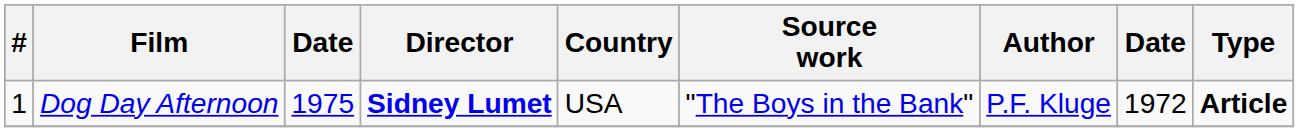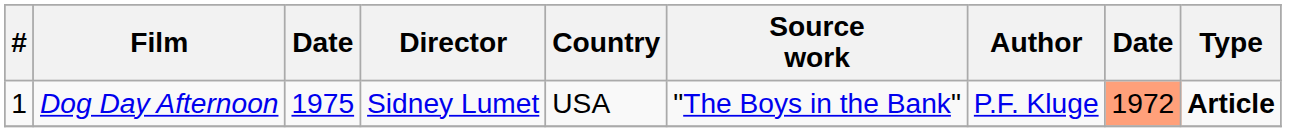Dog Day Afternoon | Director: bold -> normal
Dog Day Afternoon | column 8: no background -> lightsalmon background
